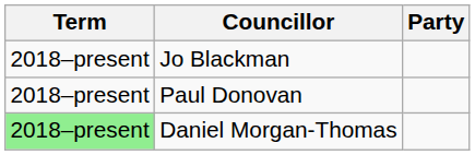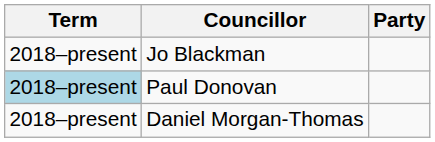Paul Donovan | Term: no background -> lightblue background
Daniel Morgan-Thomas | Term: lightgreen background -> no background
